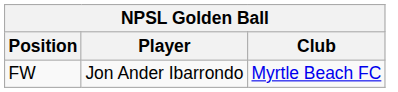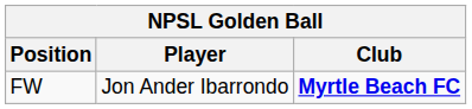FW | Club: normal -> bold
